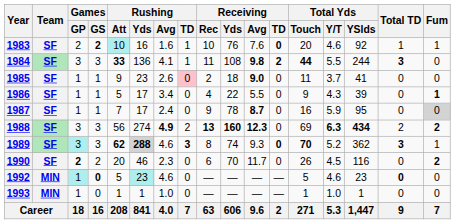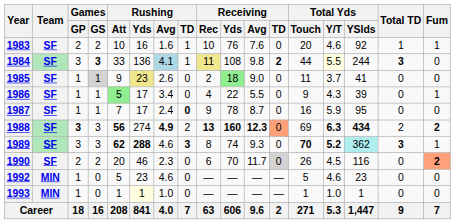1983 | Games / GS: bold -> normal
1983 | Rushing / Att: paleturquoise background -> no background
1983 | Receiving / TD: bold -> normal
1984 | Games / GS: normal -> bold
1984 | Rushing / Att: bold -> normal
1984 | Rushing / Avg: no background -> lightblue background
1984 | Receiving / Rec: no background -> khaki background
1984 | Receiving / Avg: bold -> normal
1984 | Total Yds / Touch: bold -> normal
1984 | Total Yds / Y/T: no background -> lightyellow background
1985 | Games / GS: no background -> lightgrey background
1985 | Rushing / Yds: no background -> khaki background
1985 | Rushing / TD: pink background -> no background
1985 | Receiving / Yds: no background -> lightgreen background
1985 | Receiving / Avg: bold -> normal
1986 | Rushing / Att: no background -> lightgreen background
1986 | Fum: bold -> normal
1987 | Rushing / TD: normal -> bold
1987 | Receiving / Avg: bold -> normal
1987 | Fum: lightgrey background -> no background
1988 | Games / GP: normal -> bold
1988 | Rushing / Att: normal -> bold
1988 | Receiving / TD: no background -> lightsalmon background
1989 | Games / GP: paleturquoise background -> no background
1989 | Rushing / Yds: lightgrey background -> no background
1989 | Receiving / TD: bold -> normal
1989 | Total Yds / Y/T: normal -> bold
1989 | Total Yds / YSlds: no background -> paleturquoise background
1990 | Games / GP: bold -> normal
1990 | Receiving / TD: no background -> lightgrey background
1990 | Fum: no background -> lightsalmon background
1992 | Games / GP: paleturquoise background -> no background
1992 | Games / GS: bold -> normal
1992 | Rushing / Yds: paleturquoise background -> no background
1992 | Total TD: bold -> normal
1993 | Rushing / Yds: no background -> lightyellow background
